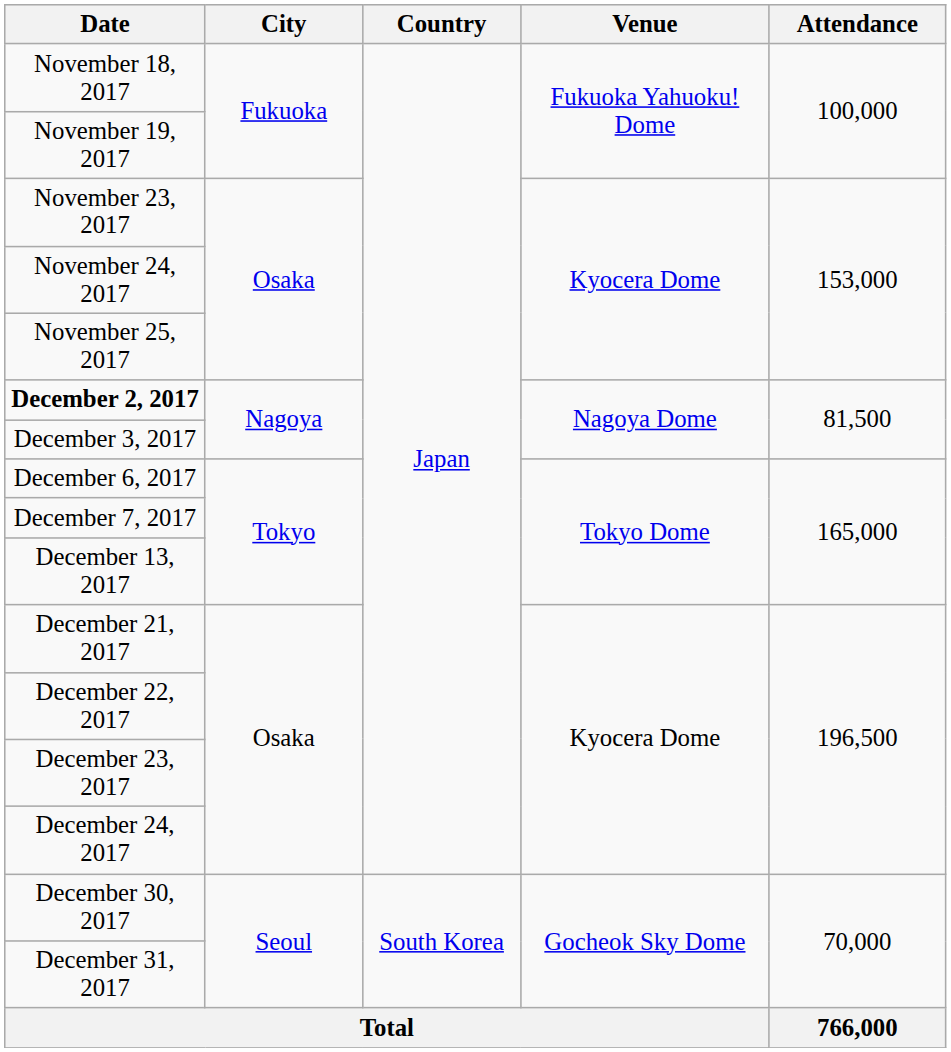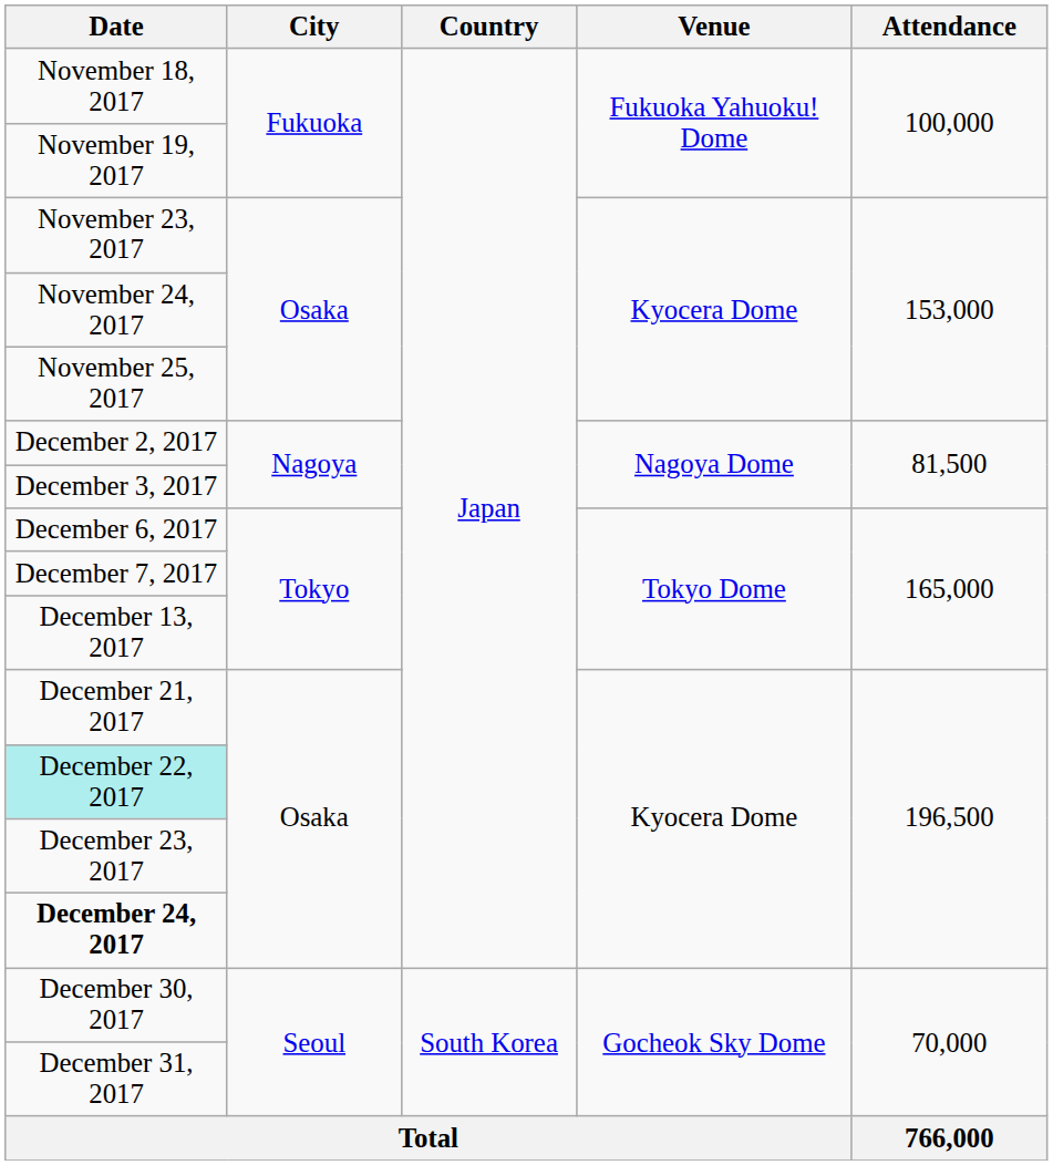December 2, 2017 | Date: bold -> normal
December 22, 2017 | Date: no background -> paleturquoise background
December 24, 2017 | Date: normal -> bold
